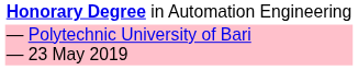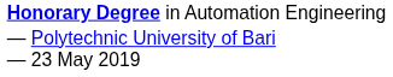— Polytechnic University of Bari — 23 May 2019 | column 1: pink background -> no background
